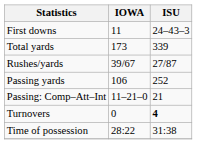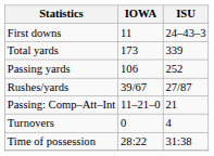rows swapped: Rushes/yards <-> Passing yards
Turnovers | ISU: bold -> normal
